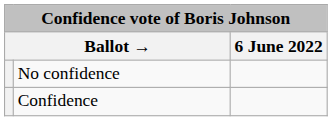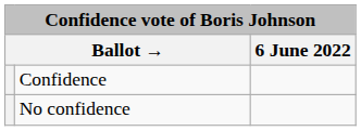rows swapped: Confidence <-> No confidence
